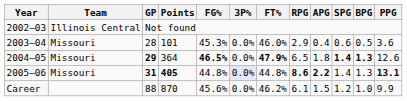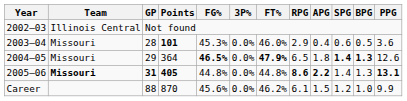2003–04 | Points: normal -> bold
2004–05 | GP: bold -> normal
2005–06 | Team: normal -> bold
2005–06 | 3P%: lavender background -> no background
